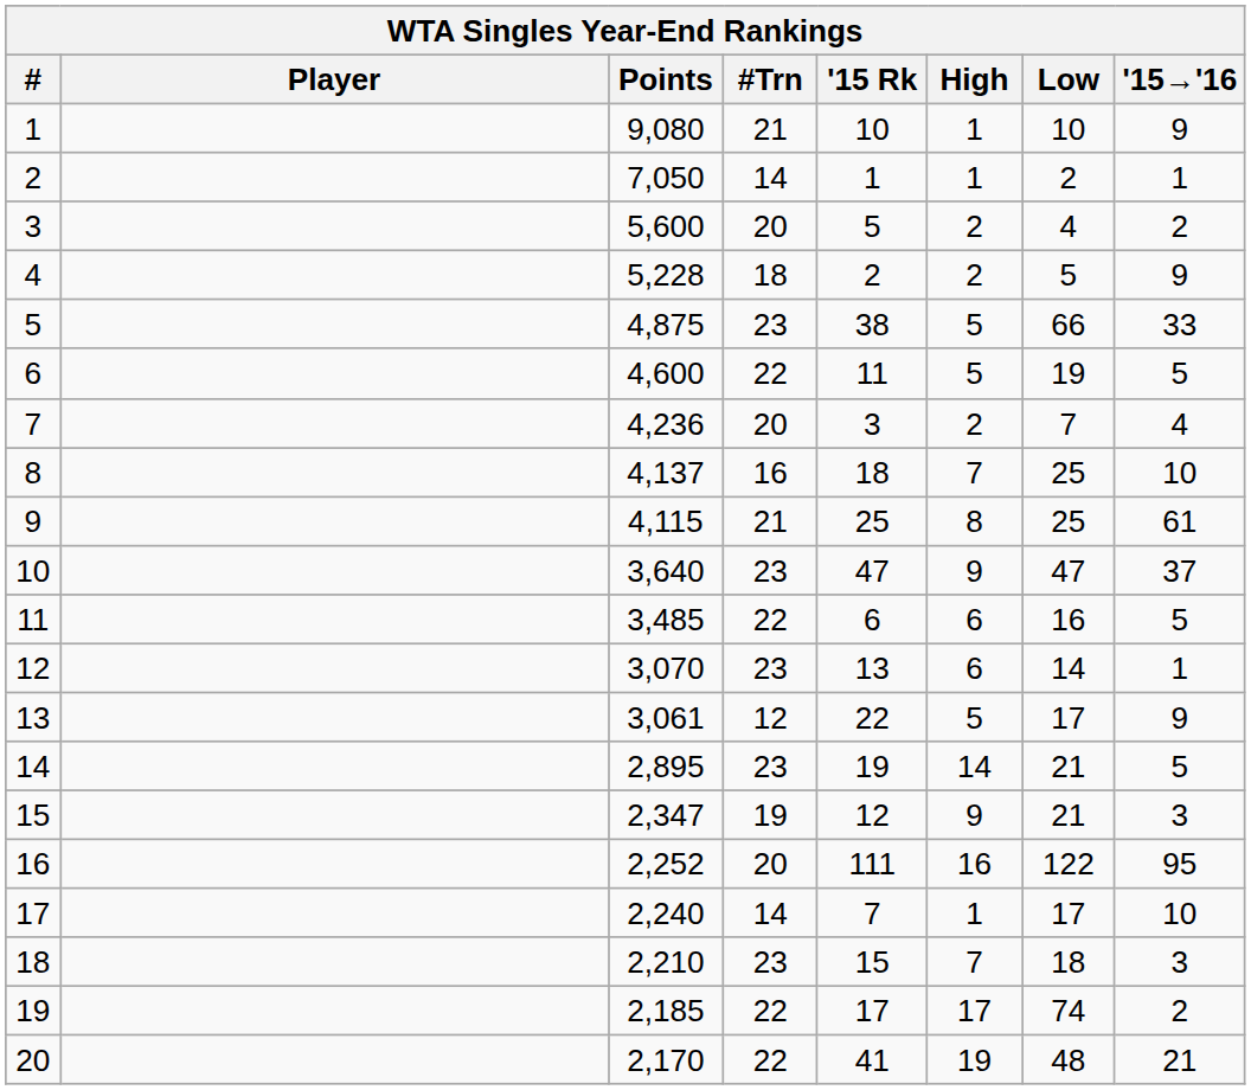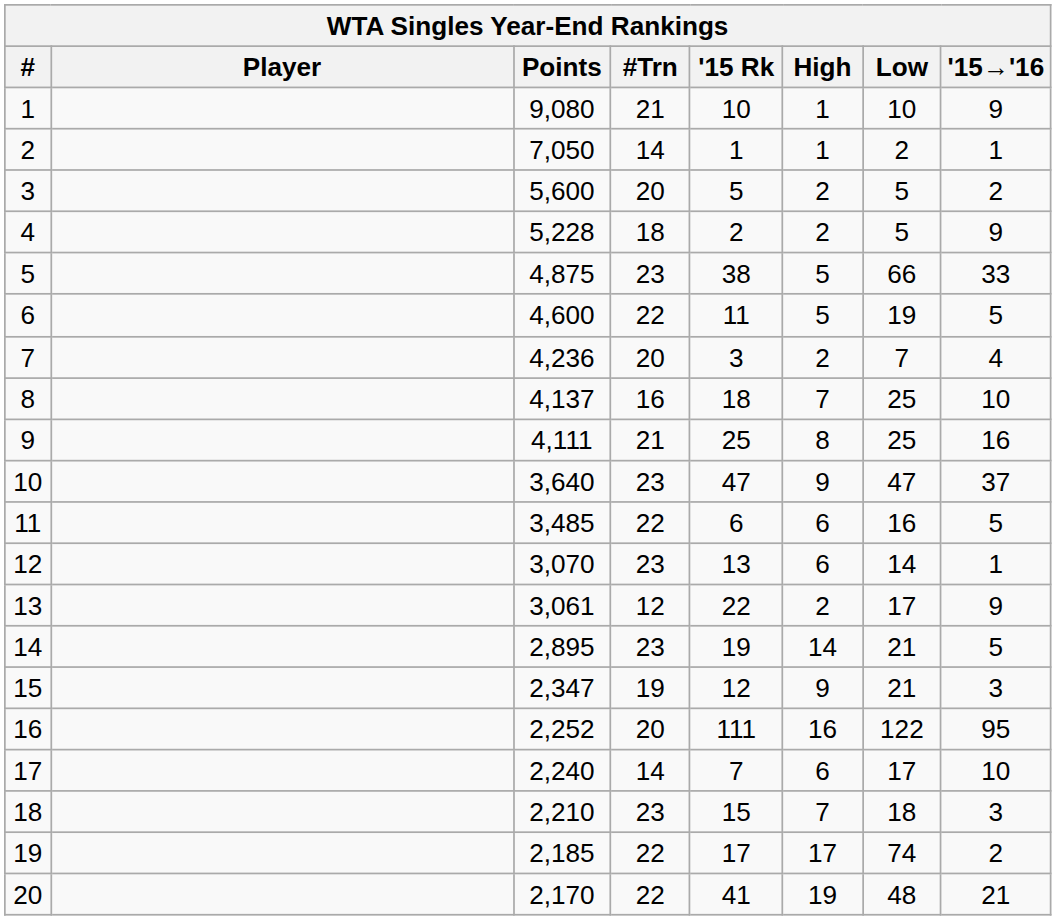row 5 | Low: 4 -> 5
row 11 | Points: 4,115 -> 4,111
row 11 | '15→'16: 61 -> 16
row 15 | High: 5 -> 2
row 19 | High: 1 -> 6
